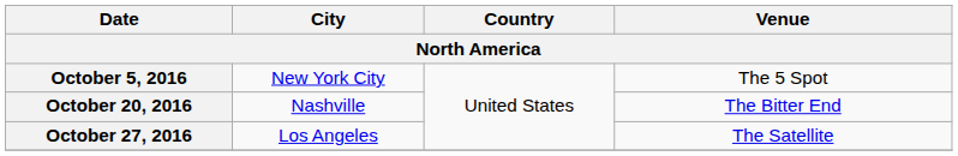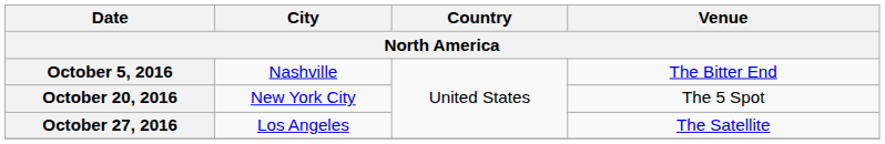October 5, 2016 | City: New York City -> Nashville
October 5, 2016 | Venue: The 5 Spot -> The Bitter End
October 20, 2016 | City: Nashville -> New York City
October 20, 2016 | Venue: The Bitter End -> The 5 Spot
